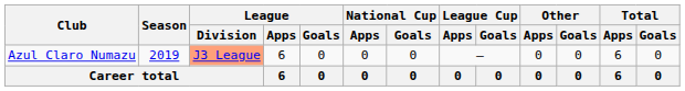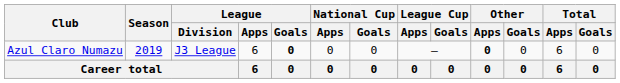Azul Claro Numazu | League / Division: lightsalmon background -> no background
Azul Claro Numazu | League / Goals: normal -> bold
Azul Claro Numazu | Other / Apps: normal -> bold
